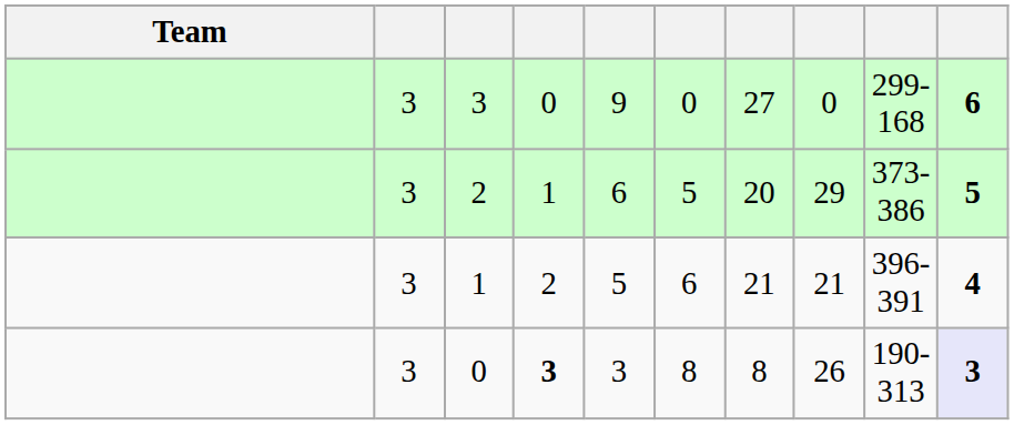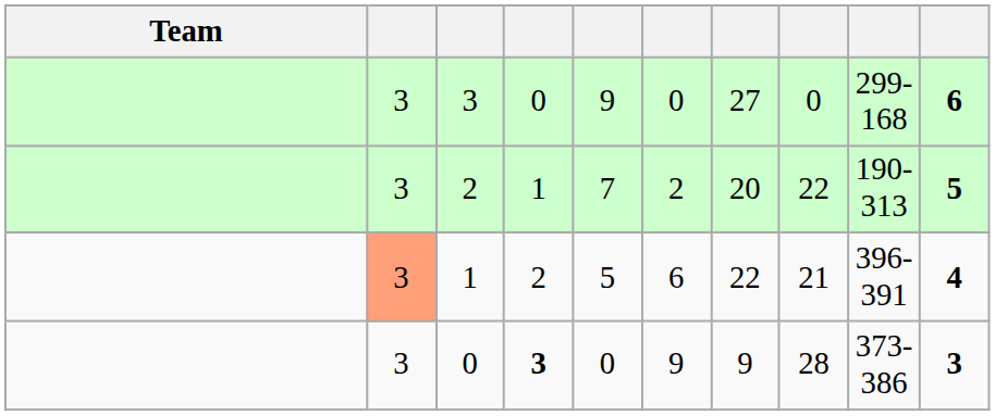row 3 | column 5: 6 -> 7
row 3 | column 6: 5 -> 2
row 3 | column 8: 29 -> 22
row 3 | column 9: 373-386 -> 190-313
row 4 | column 2: no background -> lightsalmon background
row 4 | column 7: 21 -> 22
row 5 | column 5: 3 -> 0
row 5 | column 6: 8 -> 9
row 5 | column 7: 8 -> 9
row 5 | column 8: 26 -> 28
row 5 | column 9: 190-313 -> 373-386
row 5 | column 10: lavender background -> no background
